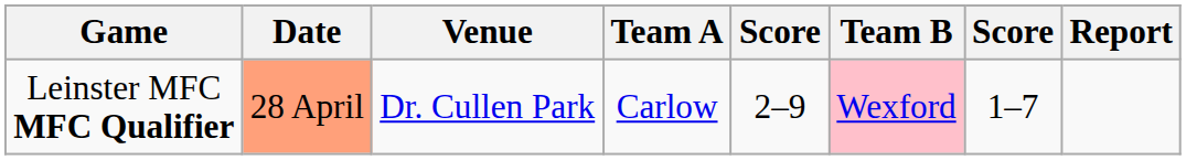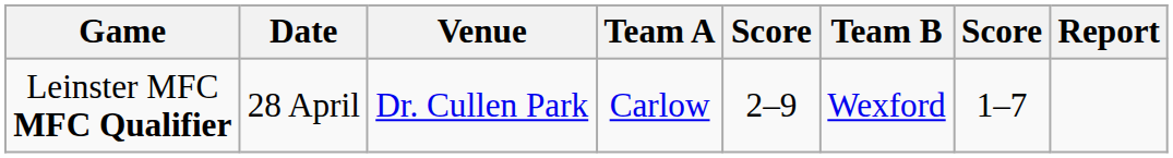Leinster MFC MFC Qualifier | Date: lightsalmon background -> no background
Leinster MFC MFC Qualifier | Team B: pink background -> no background
